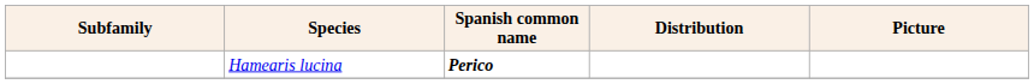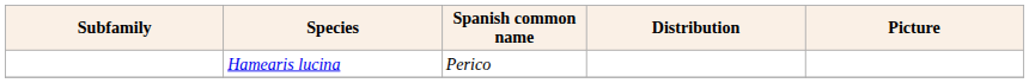Hamearis lucina | Spanish common name: bold -> normal
